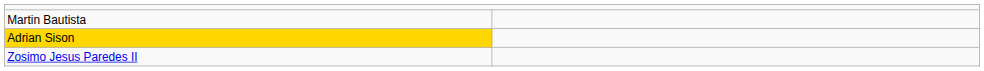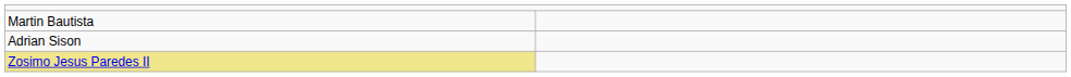Adrian Sison | column 1: gold background -> no background
Zosimo Jesus Paredes II | column 1: no background -> khaki background
